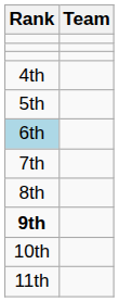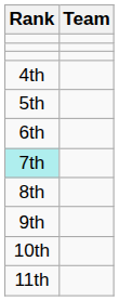row 7 | Rank: lightblue background -> no background
row 8 | Rank: no background -> paleturquoise background
row 10 | Rank: bold -> normal
